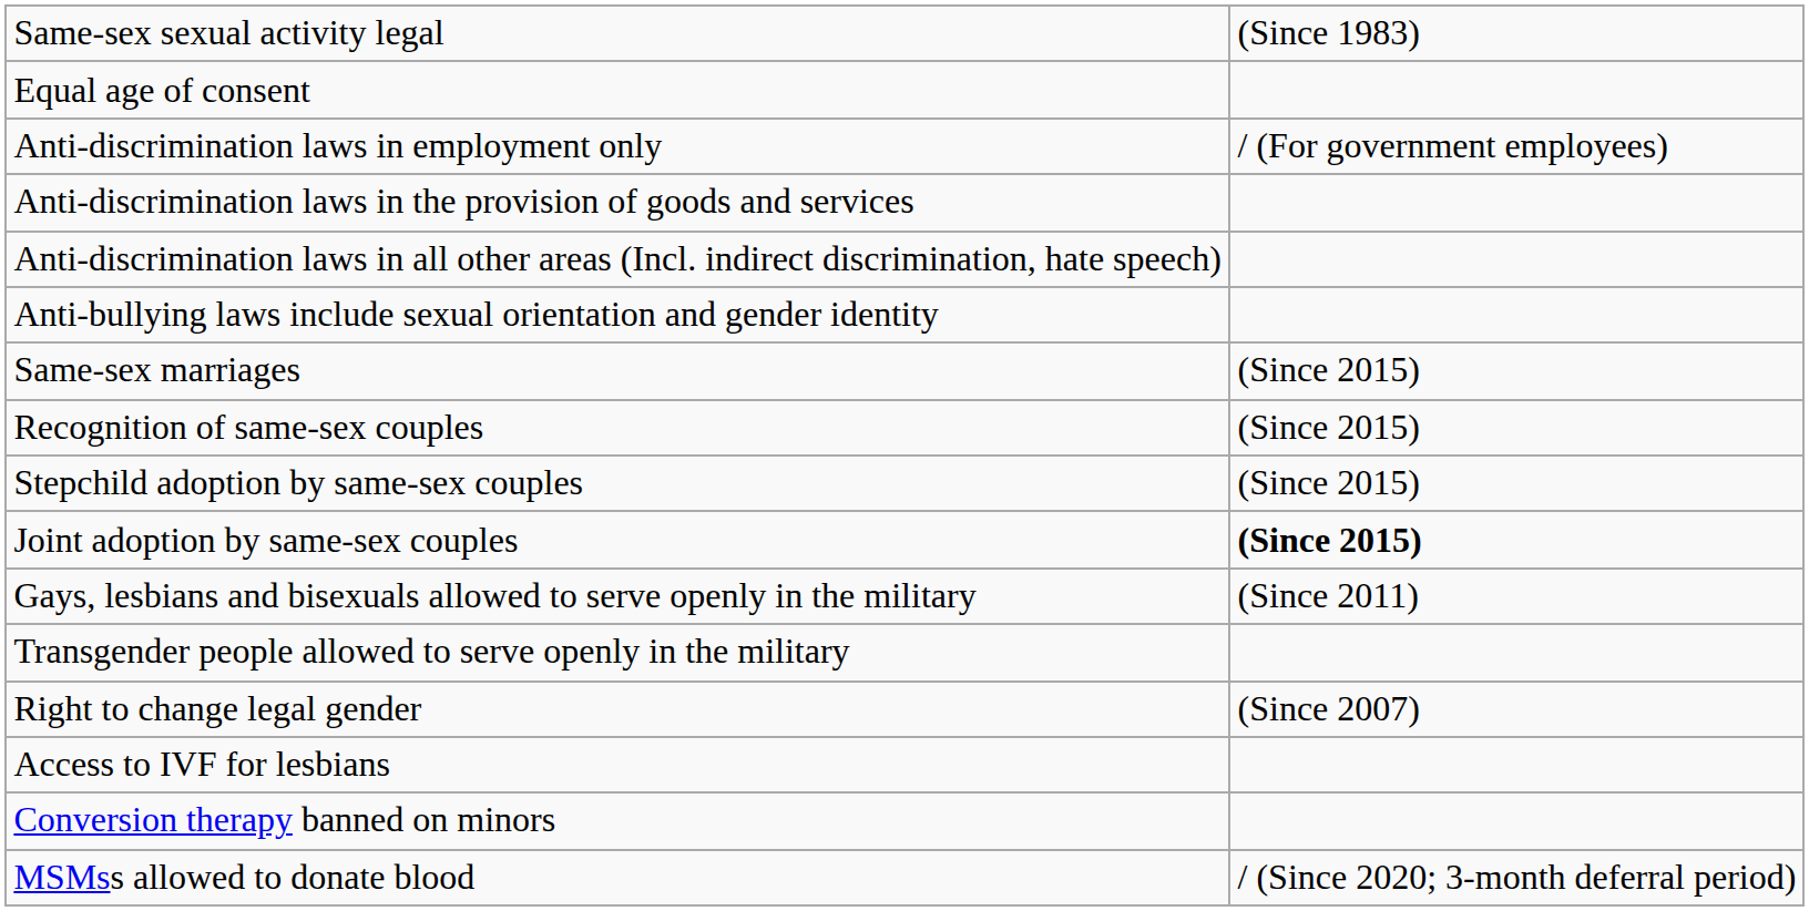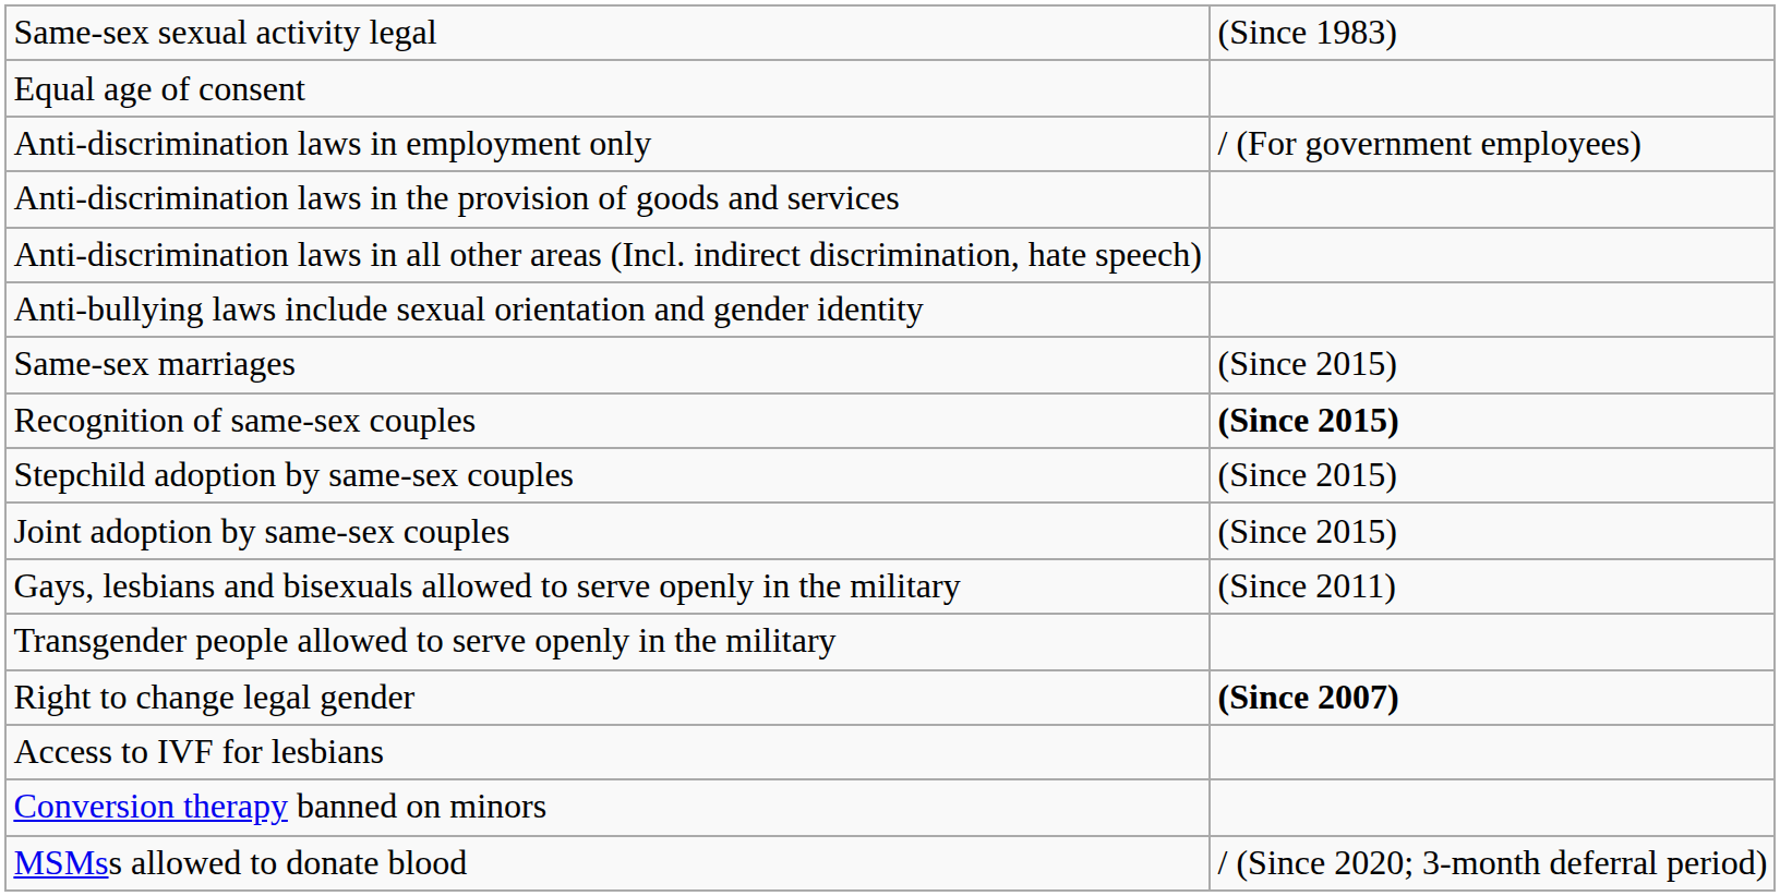Recognition of same-sex couples | column 2: normal -> bold
Joint adoption by same-sex couples | column 2: bold -> normal
Right to change legal gender | column 2: normal -> bold
